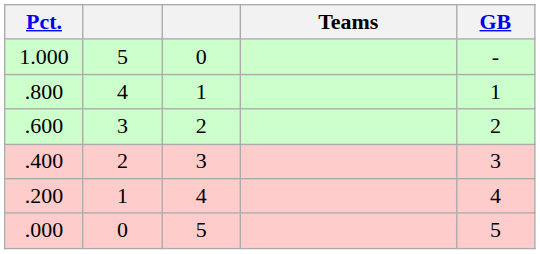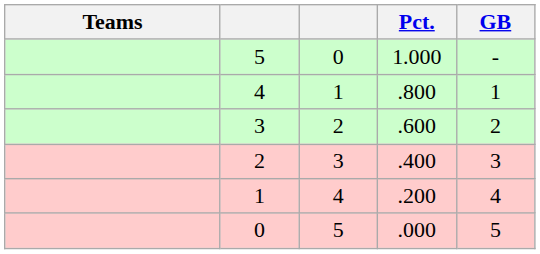columns swapped: Teams <-> Pct.
